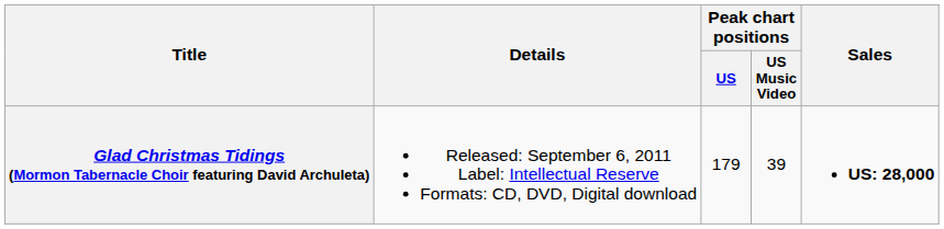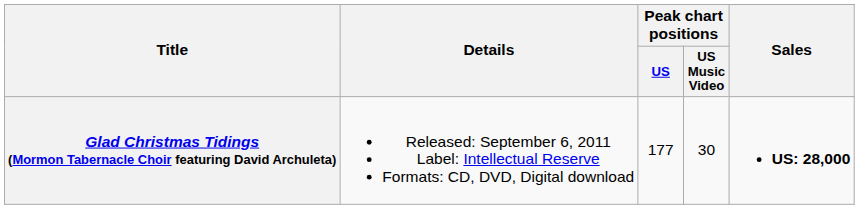row 3 | Peak chart positions / US: 179 -> 177
row 3 | Peak chart positions / US Music Video: 39 -> 30
